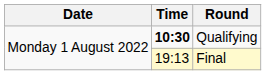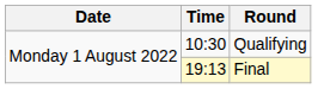Qualifying | Time: bold -> normal
